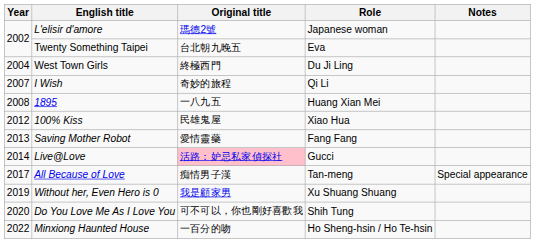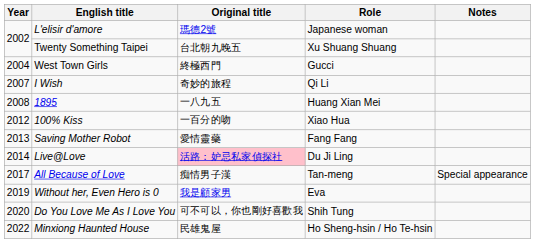Twenty Something Taipei | Role: Eva -> Xu Shuang Shuang
West Town Girls | Role: Du Ji Ling -> Gucci
100% Kiss | Original title: 民雄鬼屋 -> 一百分的吻
Live@Love | Role: Gucci -> Du Ji Ling
Without her, Even Hero is 0 | Role: Xu Shuang Shuang -> Eva
Minxiong Haunted House | Original title: 一百分的吻 -> 民雄鬼屋
